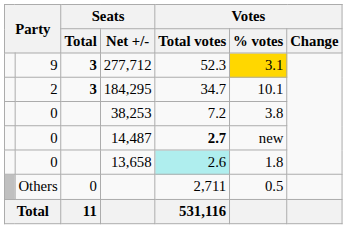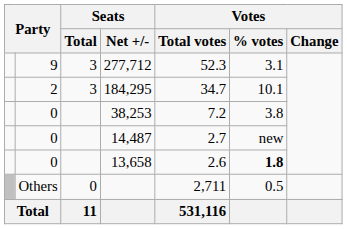277,712 | Seats / Total: bold -> normal
277,712 | Votes / % votes: gold background -> no background
184,295 | Seats / Total: bold -> normal
14,487 | Votes / Total votes: bold -> normal
13,658 | Votes / Total votes: paleturquoise background -> no background
13,658 | Votes / % votes: normal -> bold
